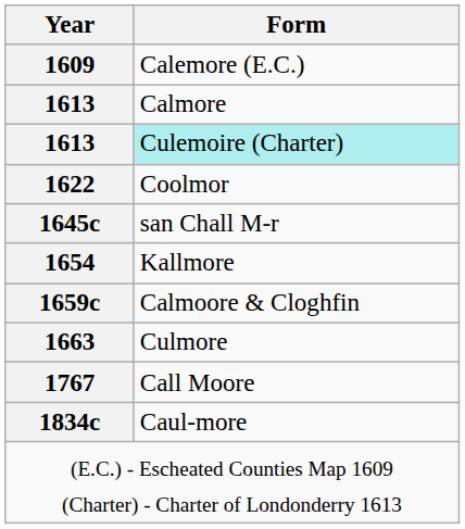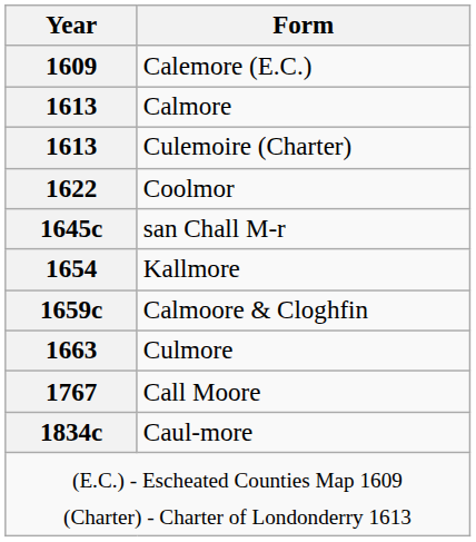row 4 | Form: paleturquoise background -> no background
